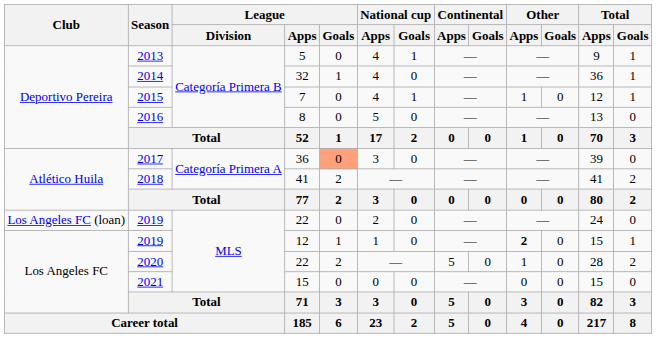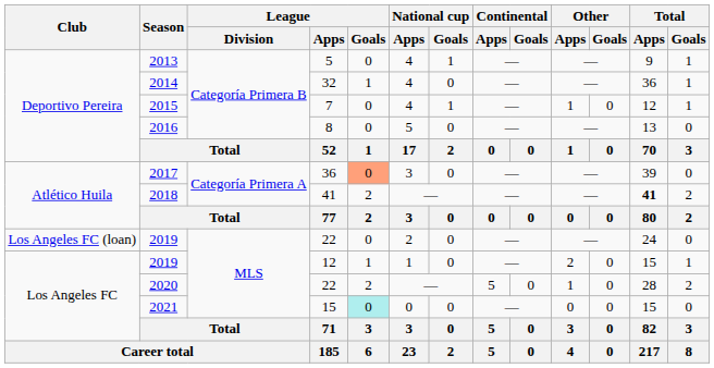2018 | Total / Apps: normal -> bold
2019 / 12 | Other / Apps: bold -> normal
2021 | League / Goals: no background -> paleturquoise background
